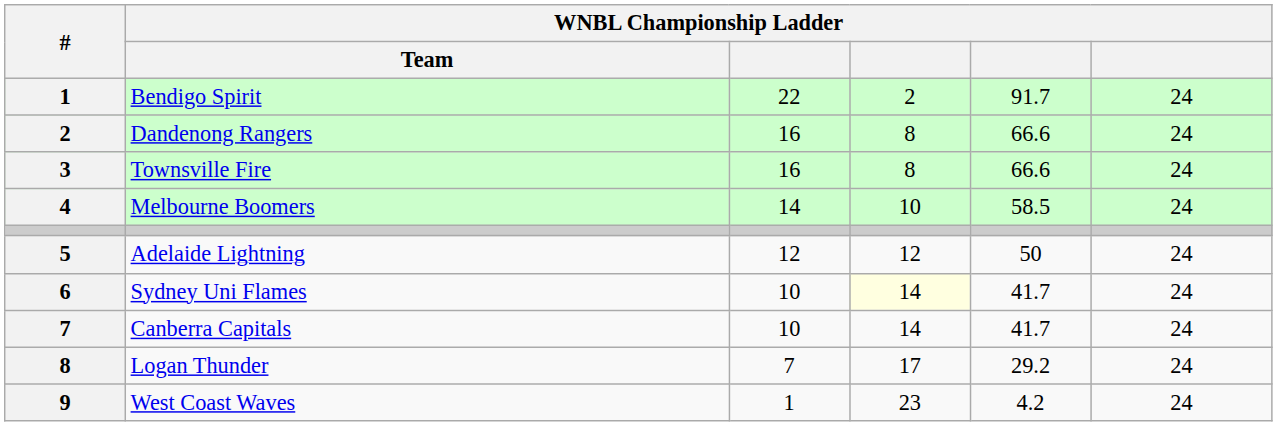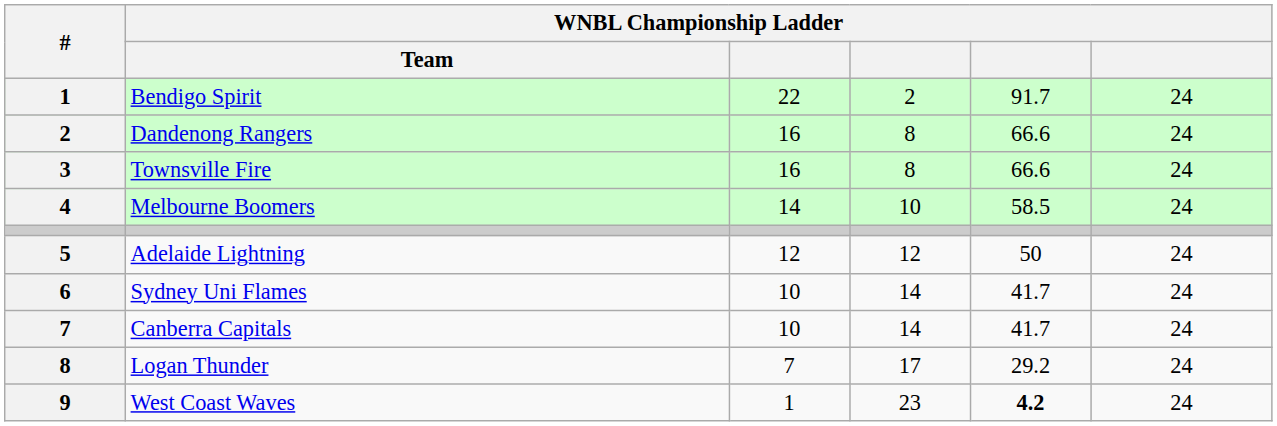Sydney Uni Flames | column 4: lightyellow background -> no background
West Coast Waves | column 5: normal -> bold
